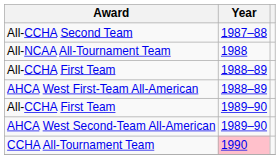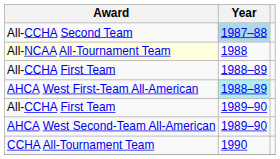row 2 | Year: no background -> lightblue background
row 3 | Award: no background -> lightyellow background
row 5 | Year: no background -> paleturquoise background
row 8 | Year: pink background -> no background
